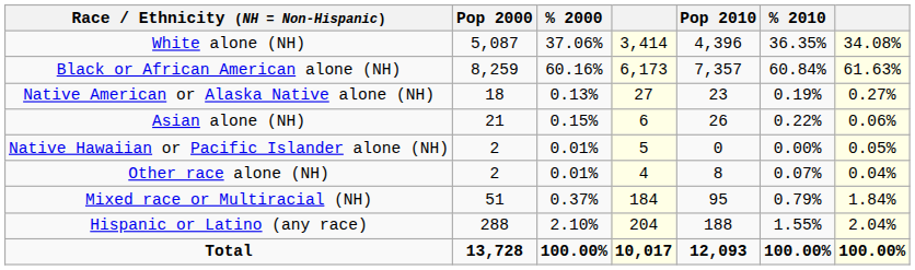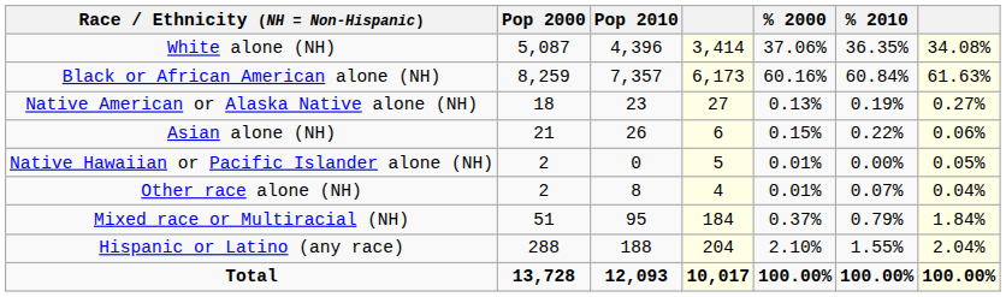columns swapped: Pop 2010 <-> % 2000
